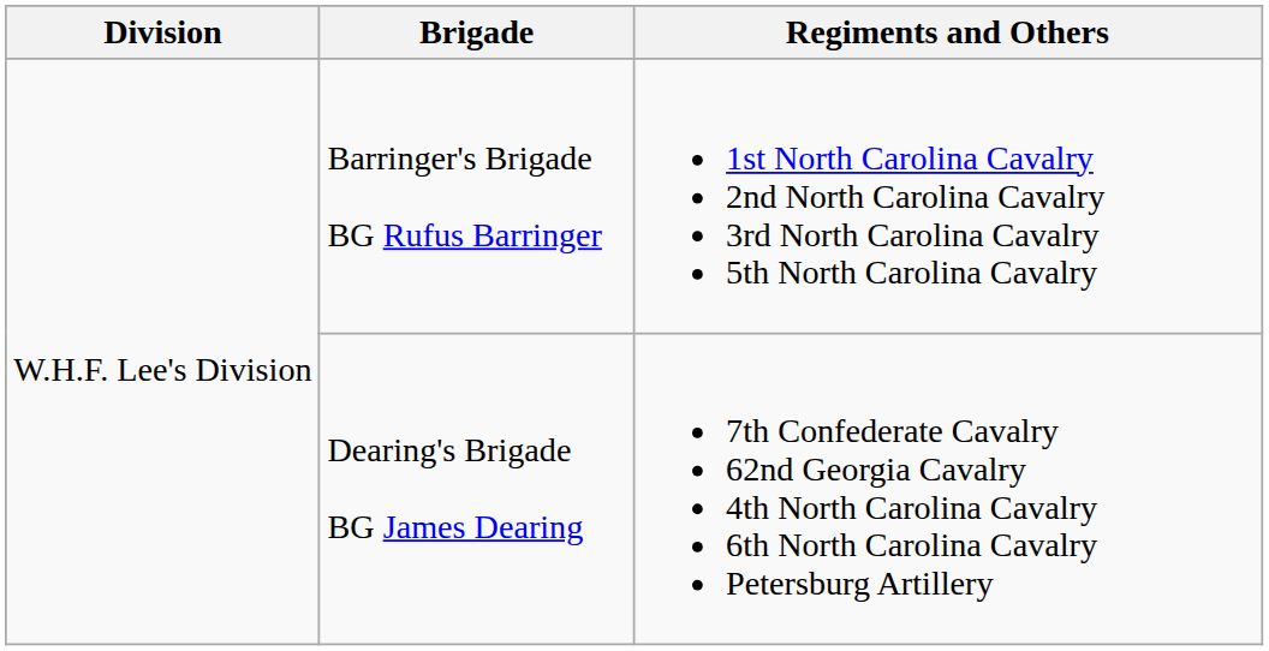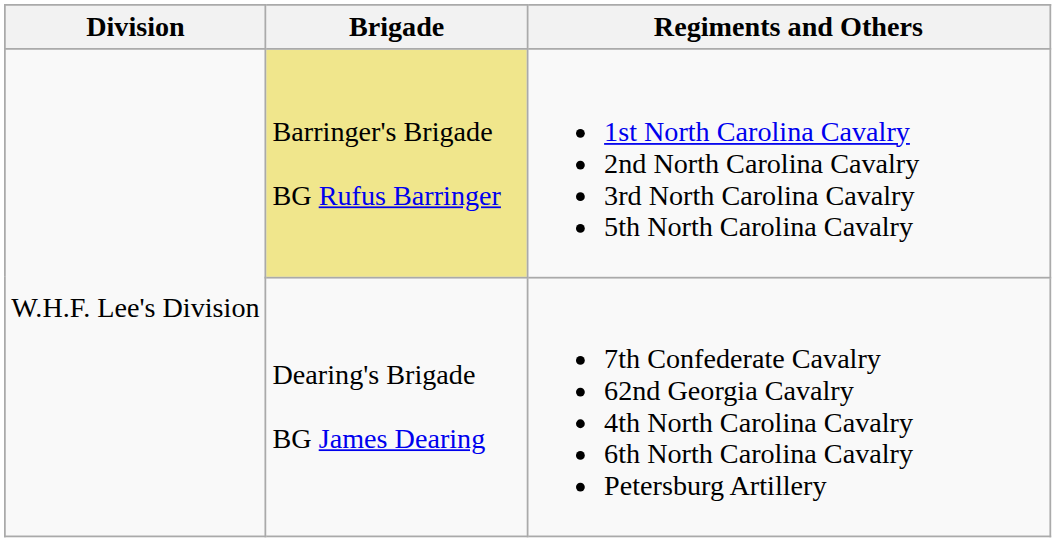Barringer's Brigade BG Rufus Barringer | Brigade: no background -> khaki background
